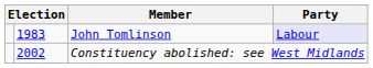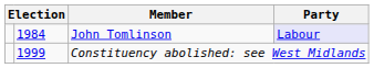John Tomlinson | column 2: 1983 -> 1984
Constituency abolished: see West Midlands | column 2: 2002 -> 1999
